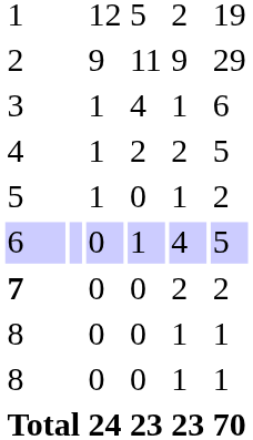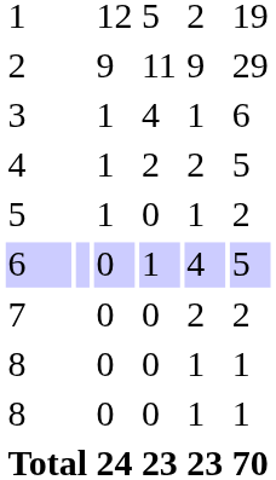7 | column 1: bold -> normal
